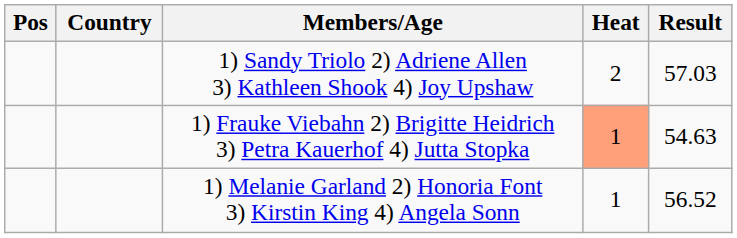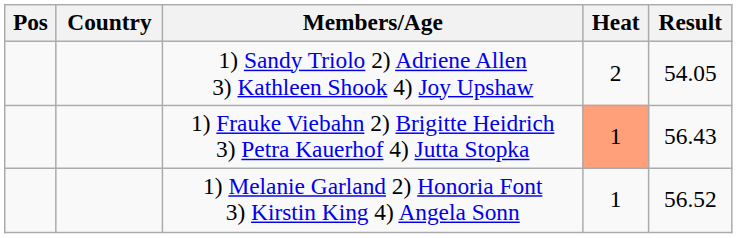row 2 | Result: 57.03 -> 54.05
row 3 | Result: 54.63 -> 56.43
